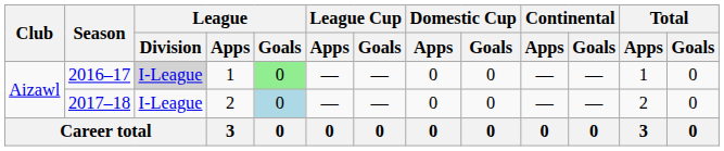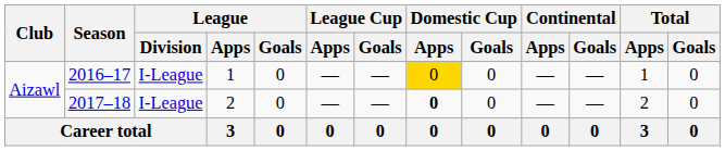2016–17 | League / Division: lightgrey background -> no background
2016–17 | League / Goals: lightgreen background -> no background
2016–17 | Domestic Cup / Apps: no background -> gold background
2017–18 | League / Goals: lightblue background -> no background
2017–18 | Domestic Cup / Apps: normal -> bold
